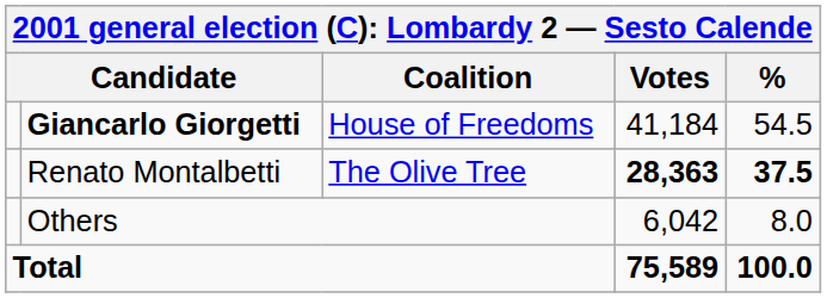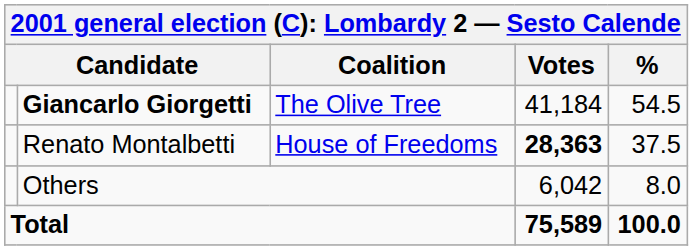Giancarlo Giorgetti | Coalition: House of Freedoms -> The Olive Tree
Renato Montalbetti | Coalition: The Olive Tree -> House of Freedoms
Renato Montalbetti | %: bold -> normal
